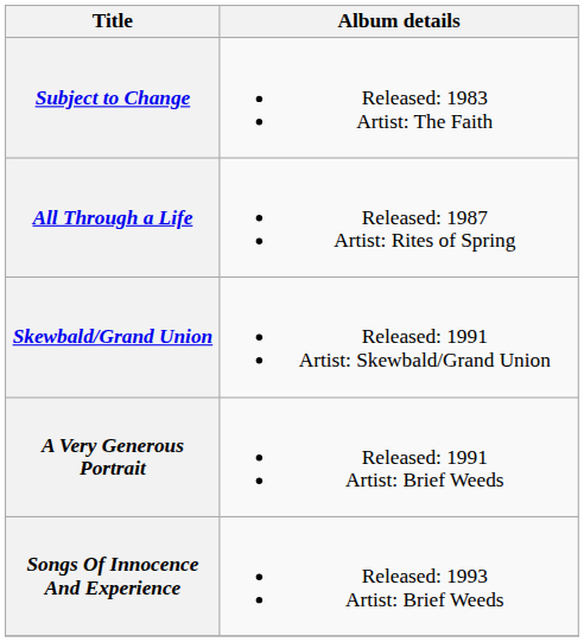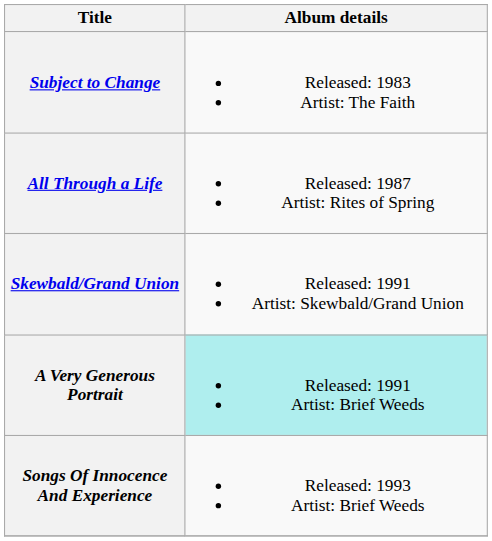A Very Generous Portrait | Album details: no background -> paleturquoise background
